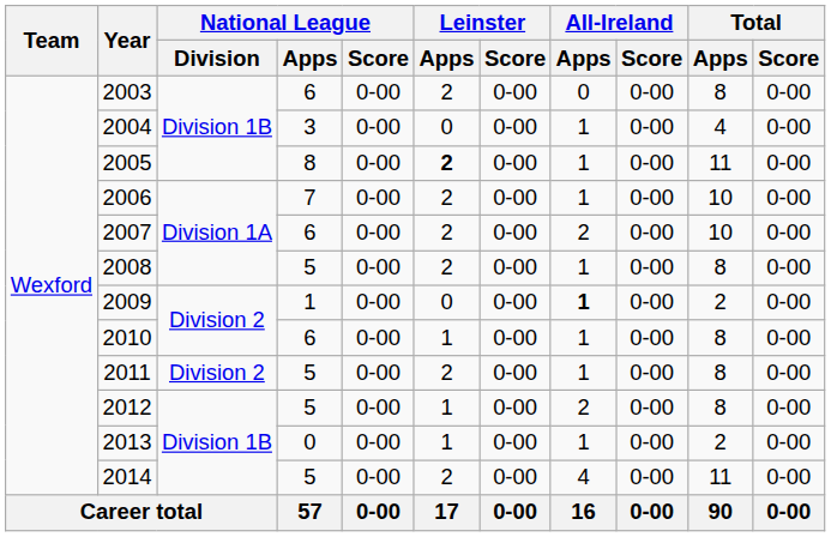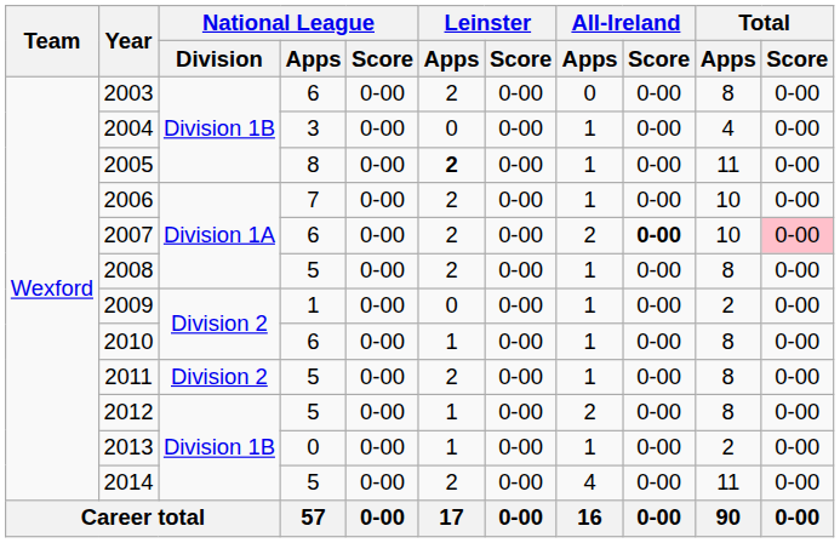2007 | All-Ireland / Score: normal -> bold
2007 | Total / Score: no background -> pink background
2009 | All-Ireland / Apps: bold -> normal
